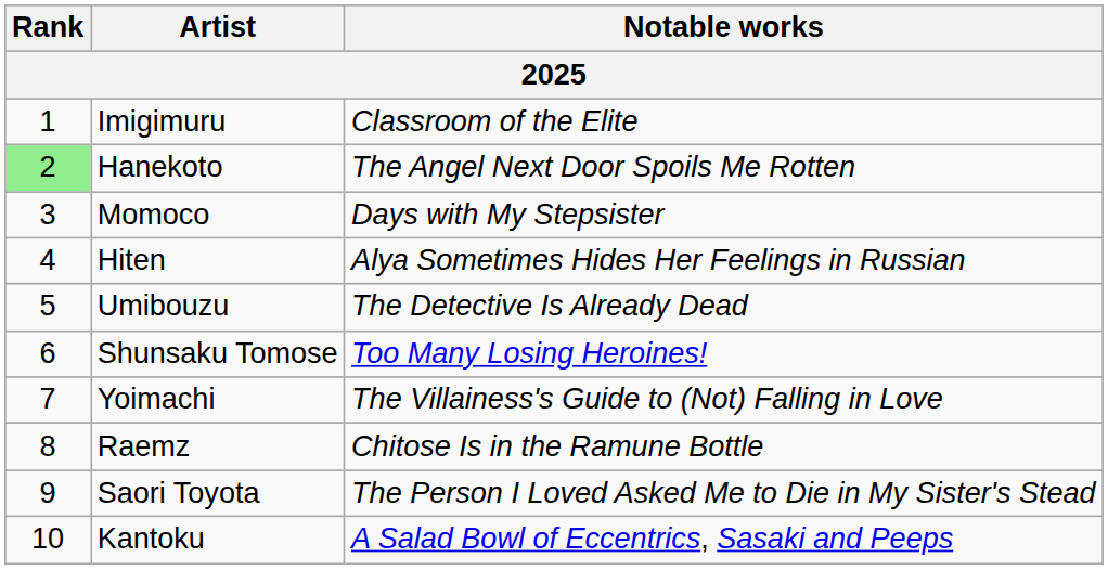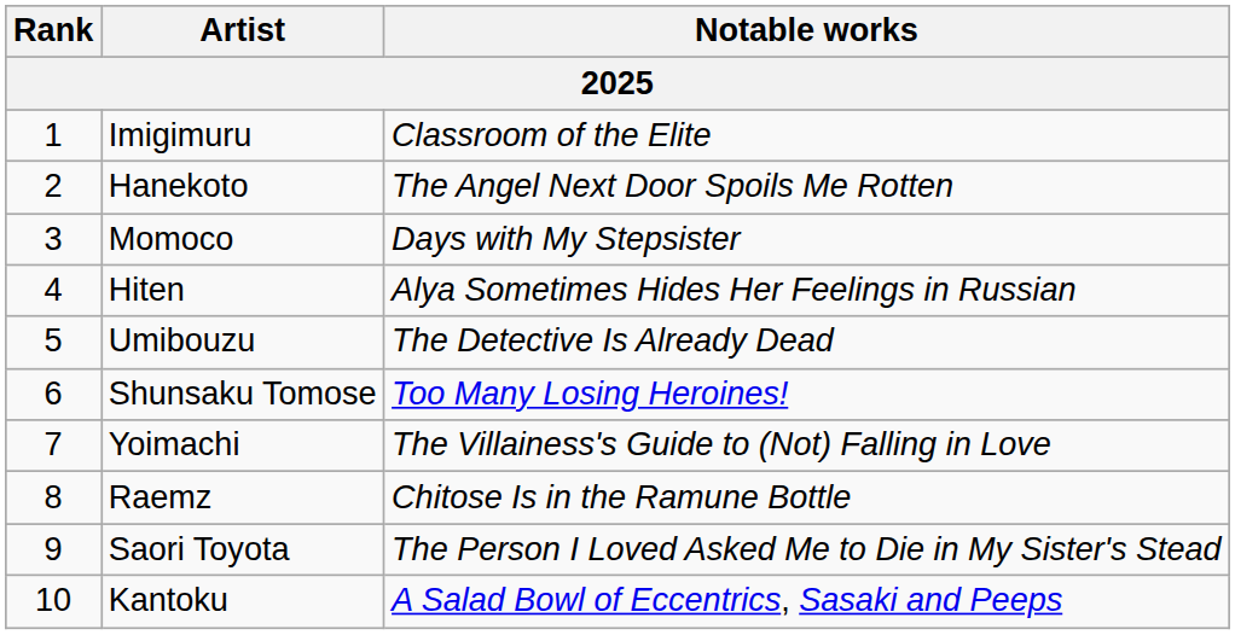Hanekoto | Rank: lightgreen background -> no background
